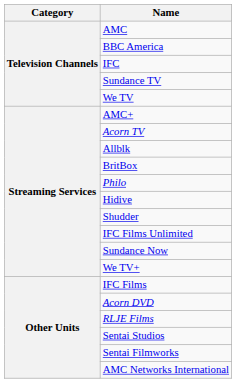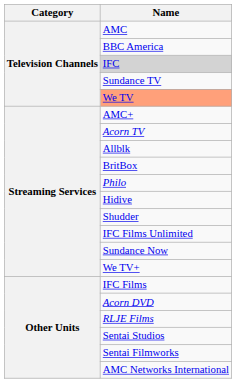IFC | Name: no background -> lightgrey background
We TV | Name: no background -> lightsalmon background
